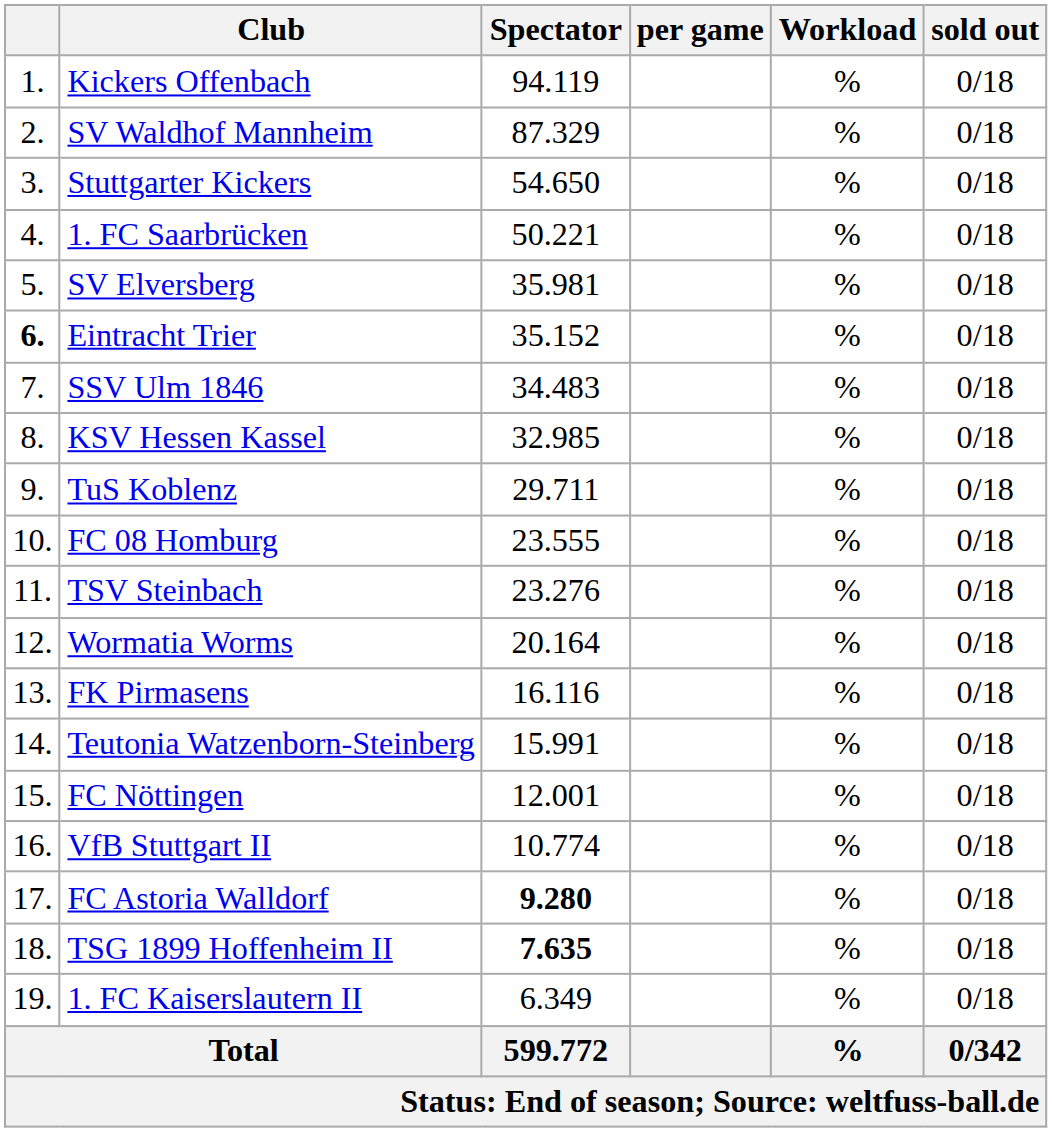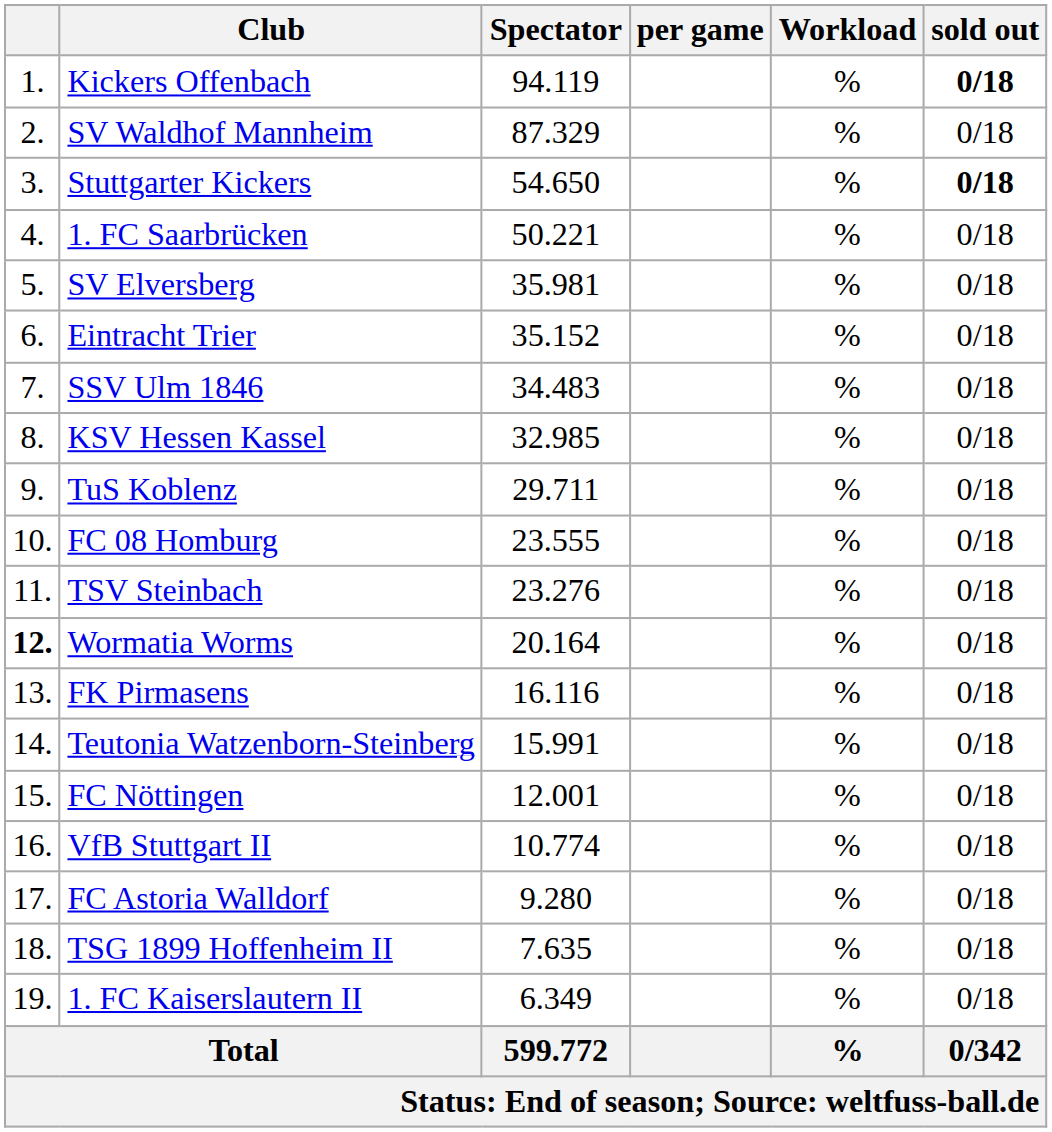Kickers Offenbach | sold out: normal -> bold
Stuttgarter Kickers | sold out: normal -> bold
Eintracht Trier | column 1: bold -> normal
Wormatia Worms | column 1: normal -> bold
FC Astoria Walldorf | Spectator: bold -> normal
TSG 1899 Hoffenheim II | Spectator: bold -> normal
